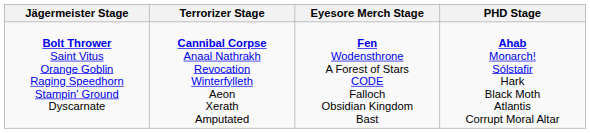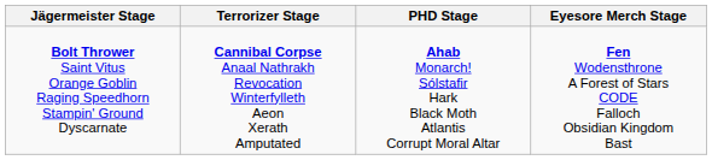columns swapped: Eyesore Merch Stage <-> PHD Stage
